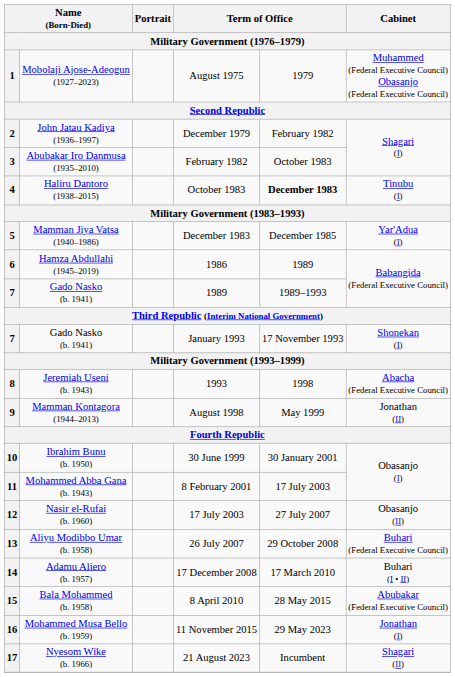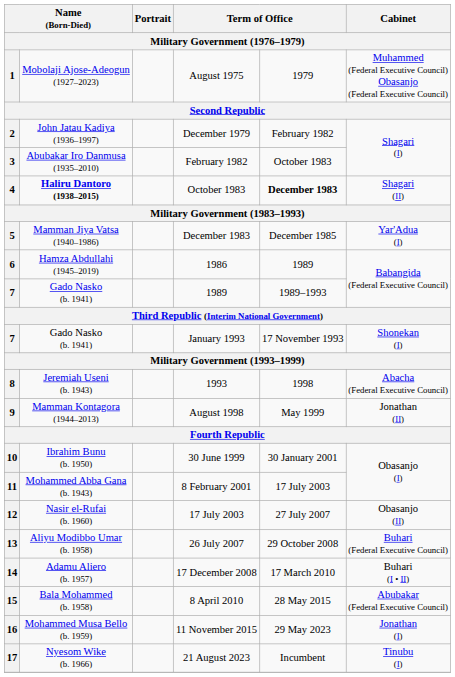4 | column 2: normal -> bold
4 | Cabinet: Tinubu (I) -> Shagari (II)
17 | Cabinet: Shagari (II) -> Tinubu (I)
